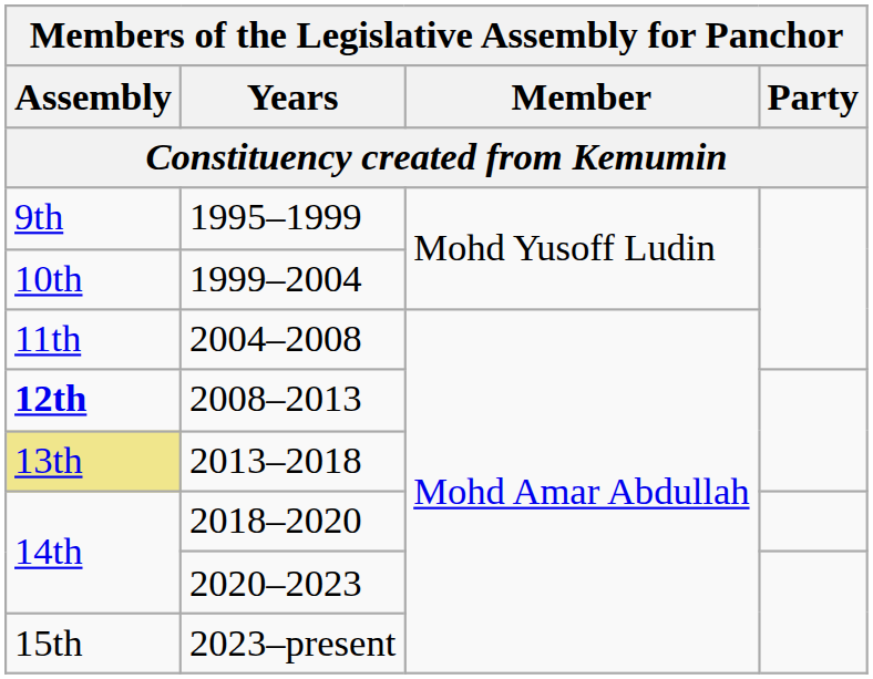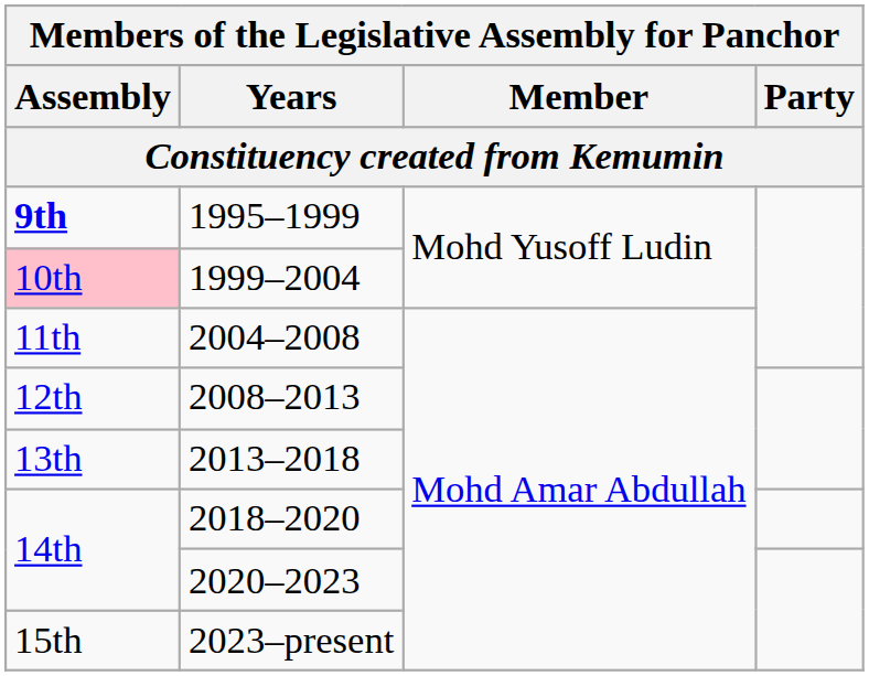1995–1999 | Assembly: normal -> bold
1999–2004 | Assembly: no background -> pink background
2008–2013 | Assembly: bold -> normal
2013–2018 | Assembly: khaki background -> no background
